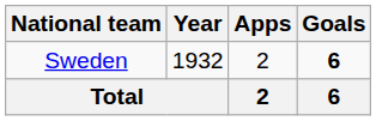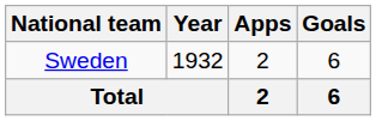Sweden | Goals: bold -> normal
